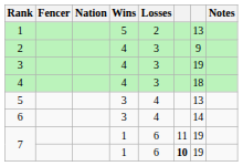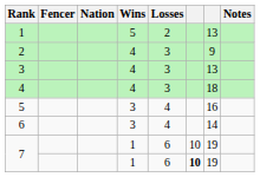row 4 | column 7: 19 -> 13
row 6 | column 7: 13 -> 16
row 8 | column 6: 11 -> 10
